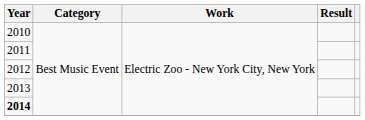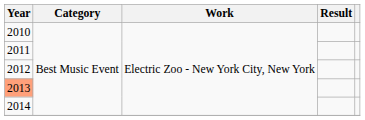2013 | Year: no background -> lightsalmon background
2014 | Year: bold -> normal
